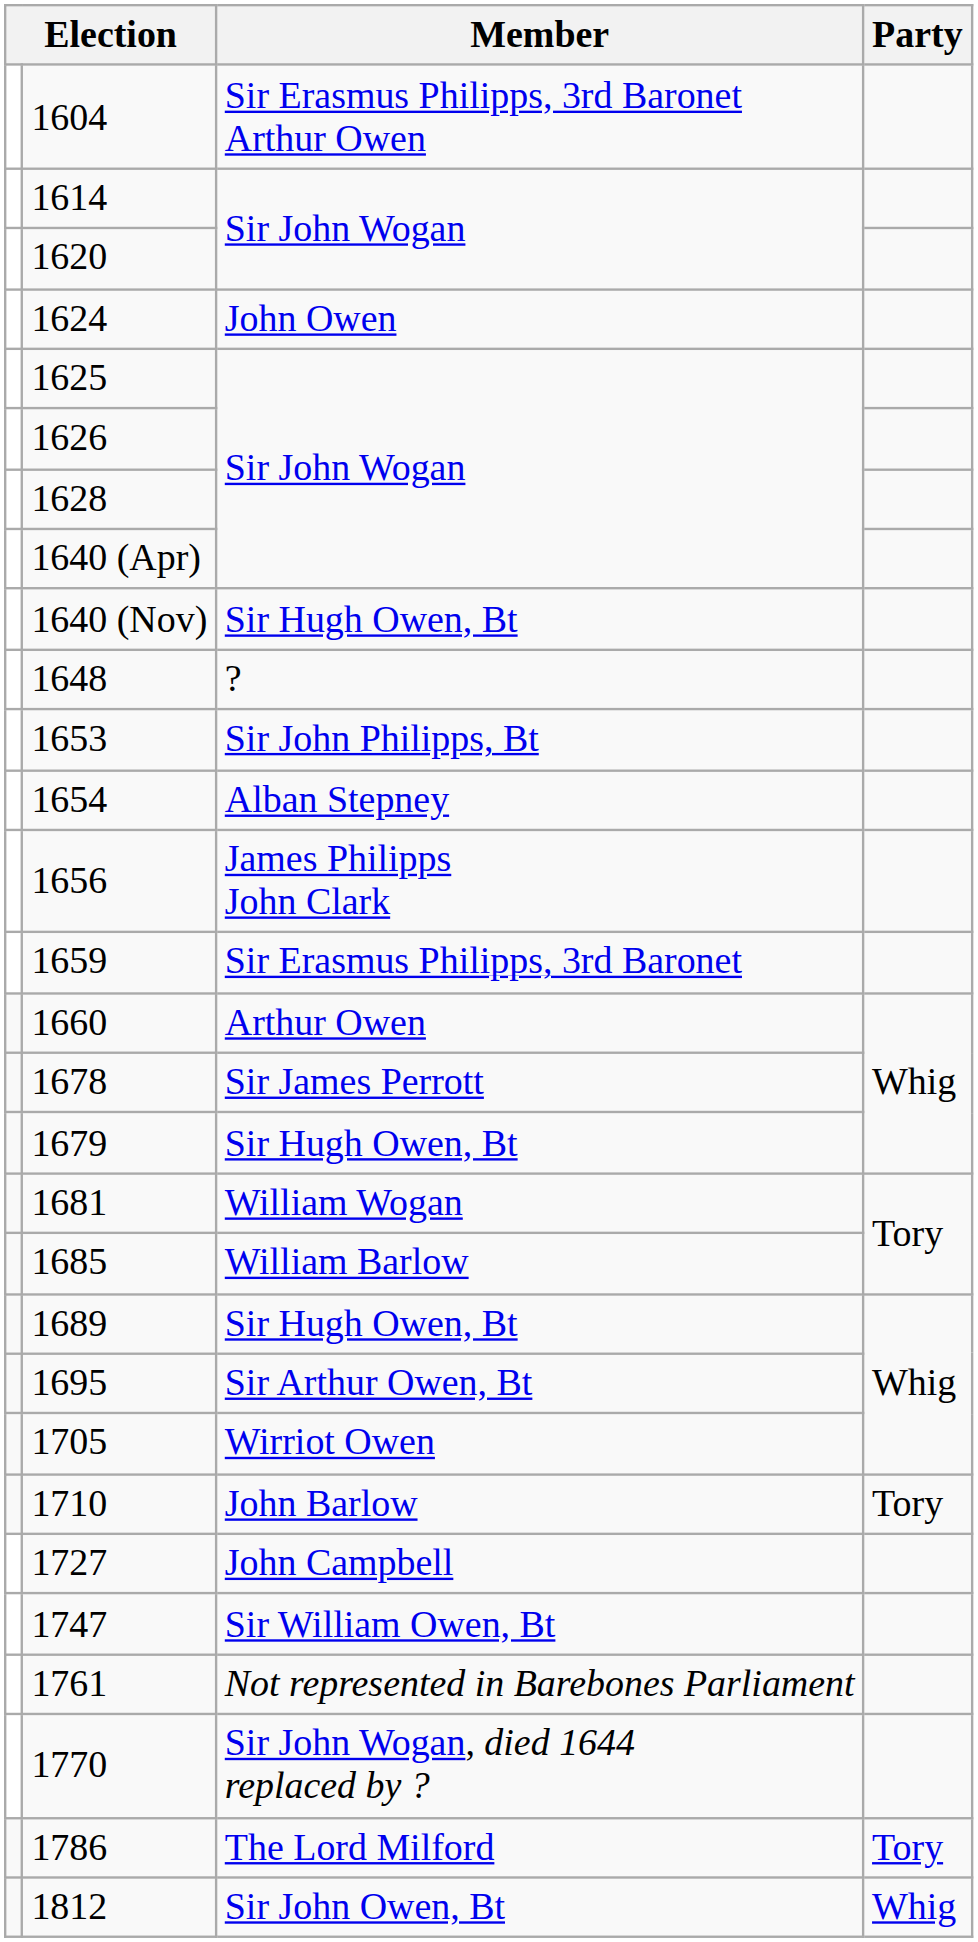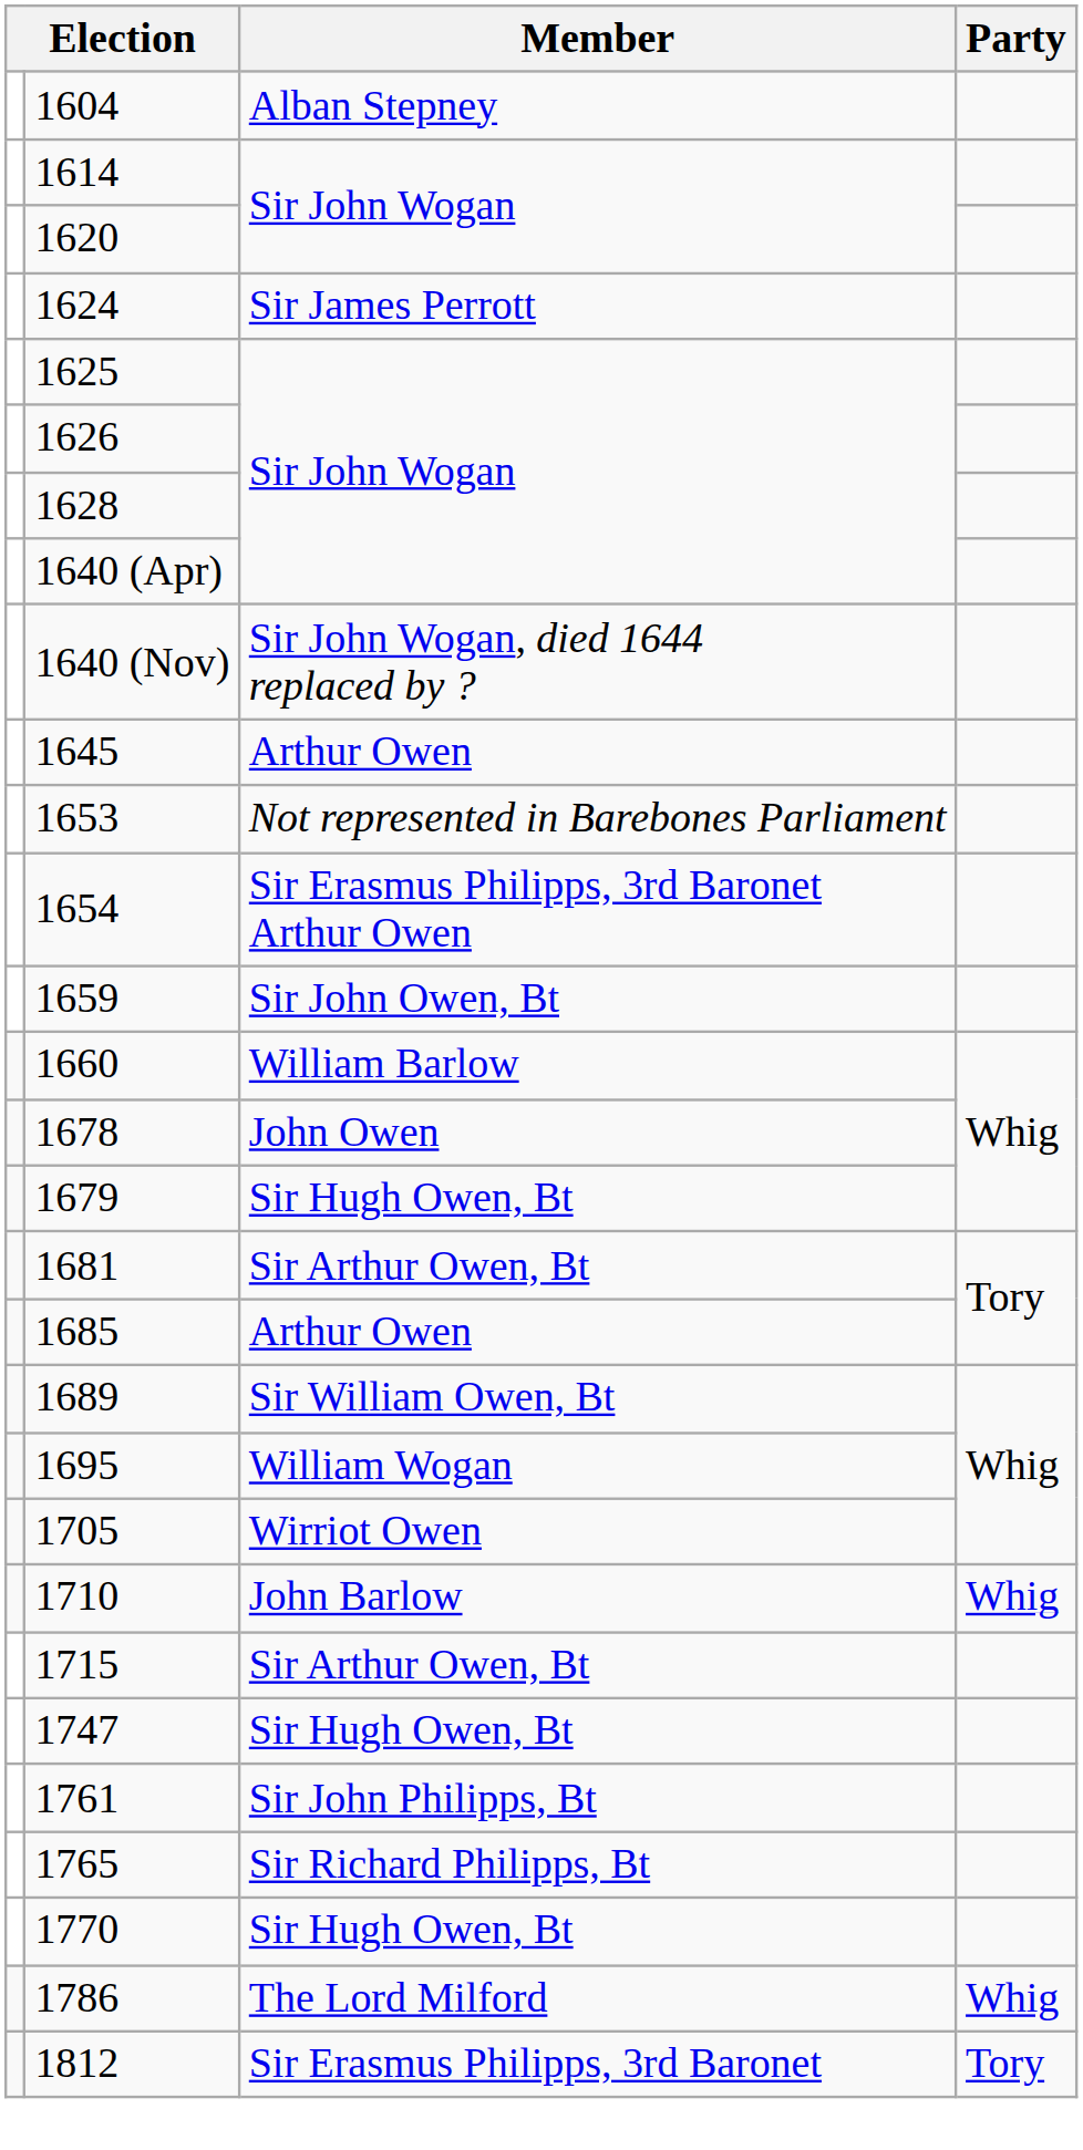1604 | Member: Sir Erasmus Philipps, 3rd Baronet Arthur Owen -> Alban Stepney
1624 | Member: John Owen -> Sir James Perrott
1640 (Nov) | Member: Sir Hugh Owen, Bt -> Sir John Wogan, died 1644 replaced by ?
+ row: 1645 | Arthur Owen
- row: 1648 | ?
1653 | Member: Sir John Philipps, Bt -> Not represented in Barebones Parliament
1654 | Member: Alban Stepney -> Sir Erasmus Philipps, 3rd Baronet Arthur Owen
- row: 1656 | James Philipps John Clark
1659 | Member: Sir Erasmus Philipps, 3rd Baronet -> Sir John Owen, Bt
1660 | Member: Arthur Owen -> William Barlow
1678 | Member: Sir James Perrott -> John Owen
1681 | Member: William Wogan -> Sir Arthur Owen, Bt
1685 | Member: William Barlow -> Arthur Owen
1689 | Member: Sir Hugh Owen, Bt -> Sir William Owen, Bt
1695 | Member: Sir Arthur Owen, Bt -> William Wogan
1710 | Party: Tory -> Whig
+ row: 1715 | Sir Arthur Owen, Bt
- row: 1727 | John Campbell
1747 | Member: Sir William Owen, Bt -> Sir Hugh Owen, Bt
1761 | Member: Not represented in Barebones Parliament -> Sir John Philipps, Bt
+ row: 1765 | Sir Richard Philipps, Bt
1770 | Member: Sir John Wogan, died 1644 replaced by ? -> Sir Hugh Owen, Bt
1786 | Party: Tory -> Whig
1812 | Member: Sir John Owen, Bt -> Sir Erasmus Philipps, 3rd Baronet
1812 | Party: Whig -> Tory
